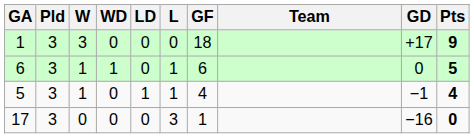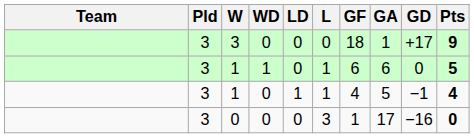columns swapped: Team <-> GA
